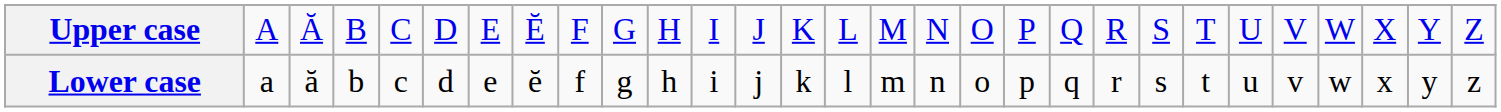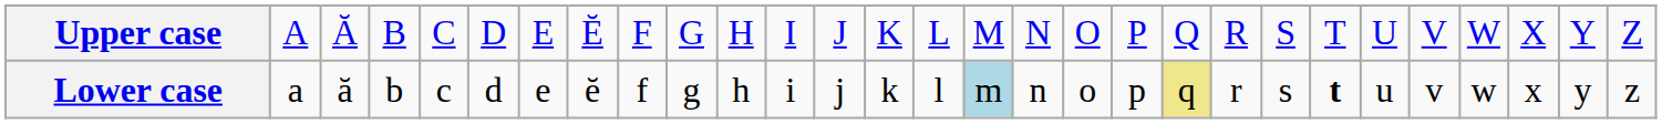Lower case | column 16: no background -> lightblue background
Lower case | column 20: no background -> khaki background
Lower case | column 23: normal -> bold
